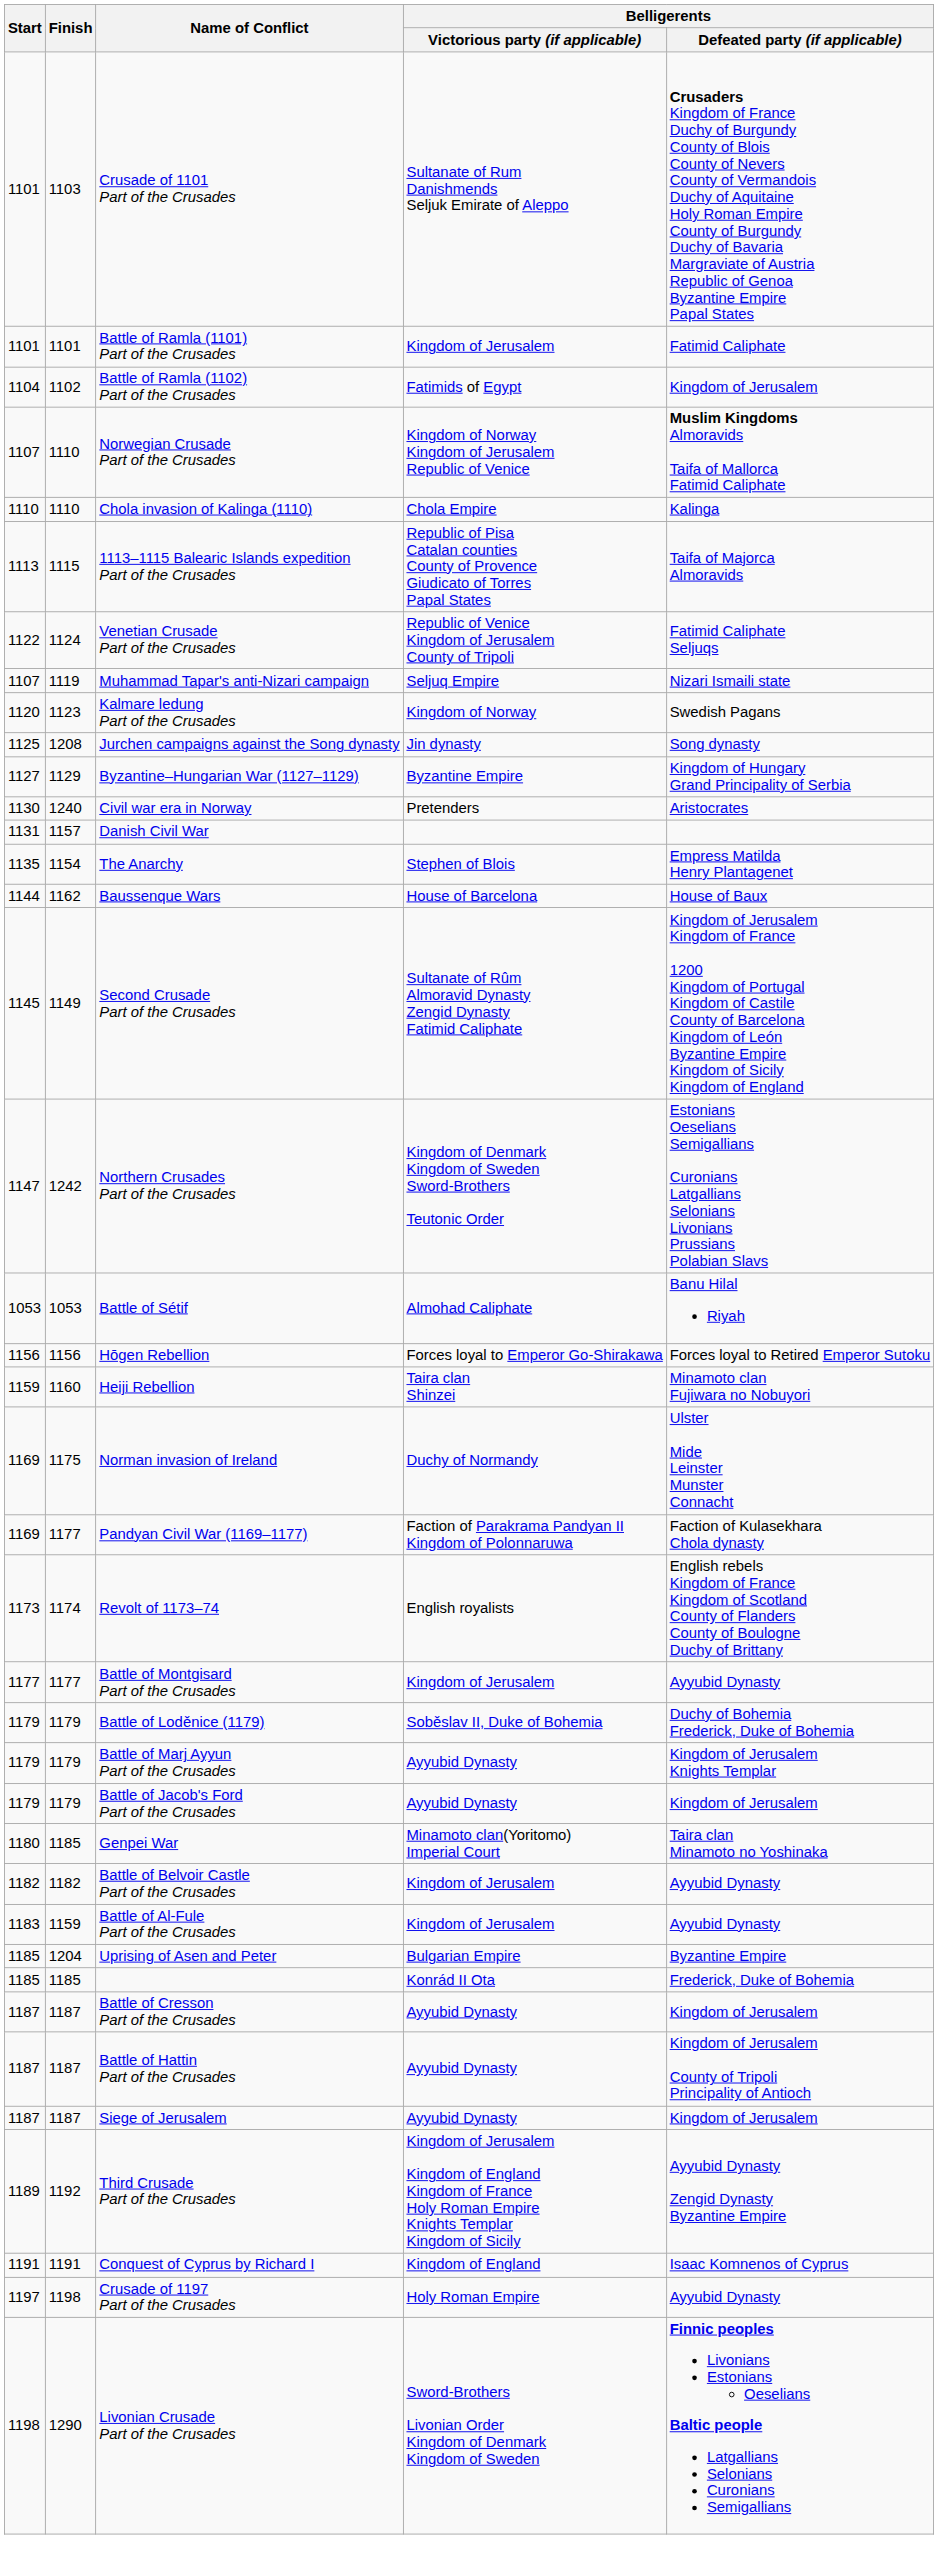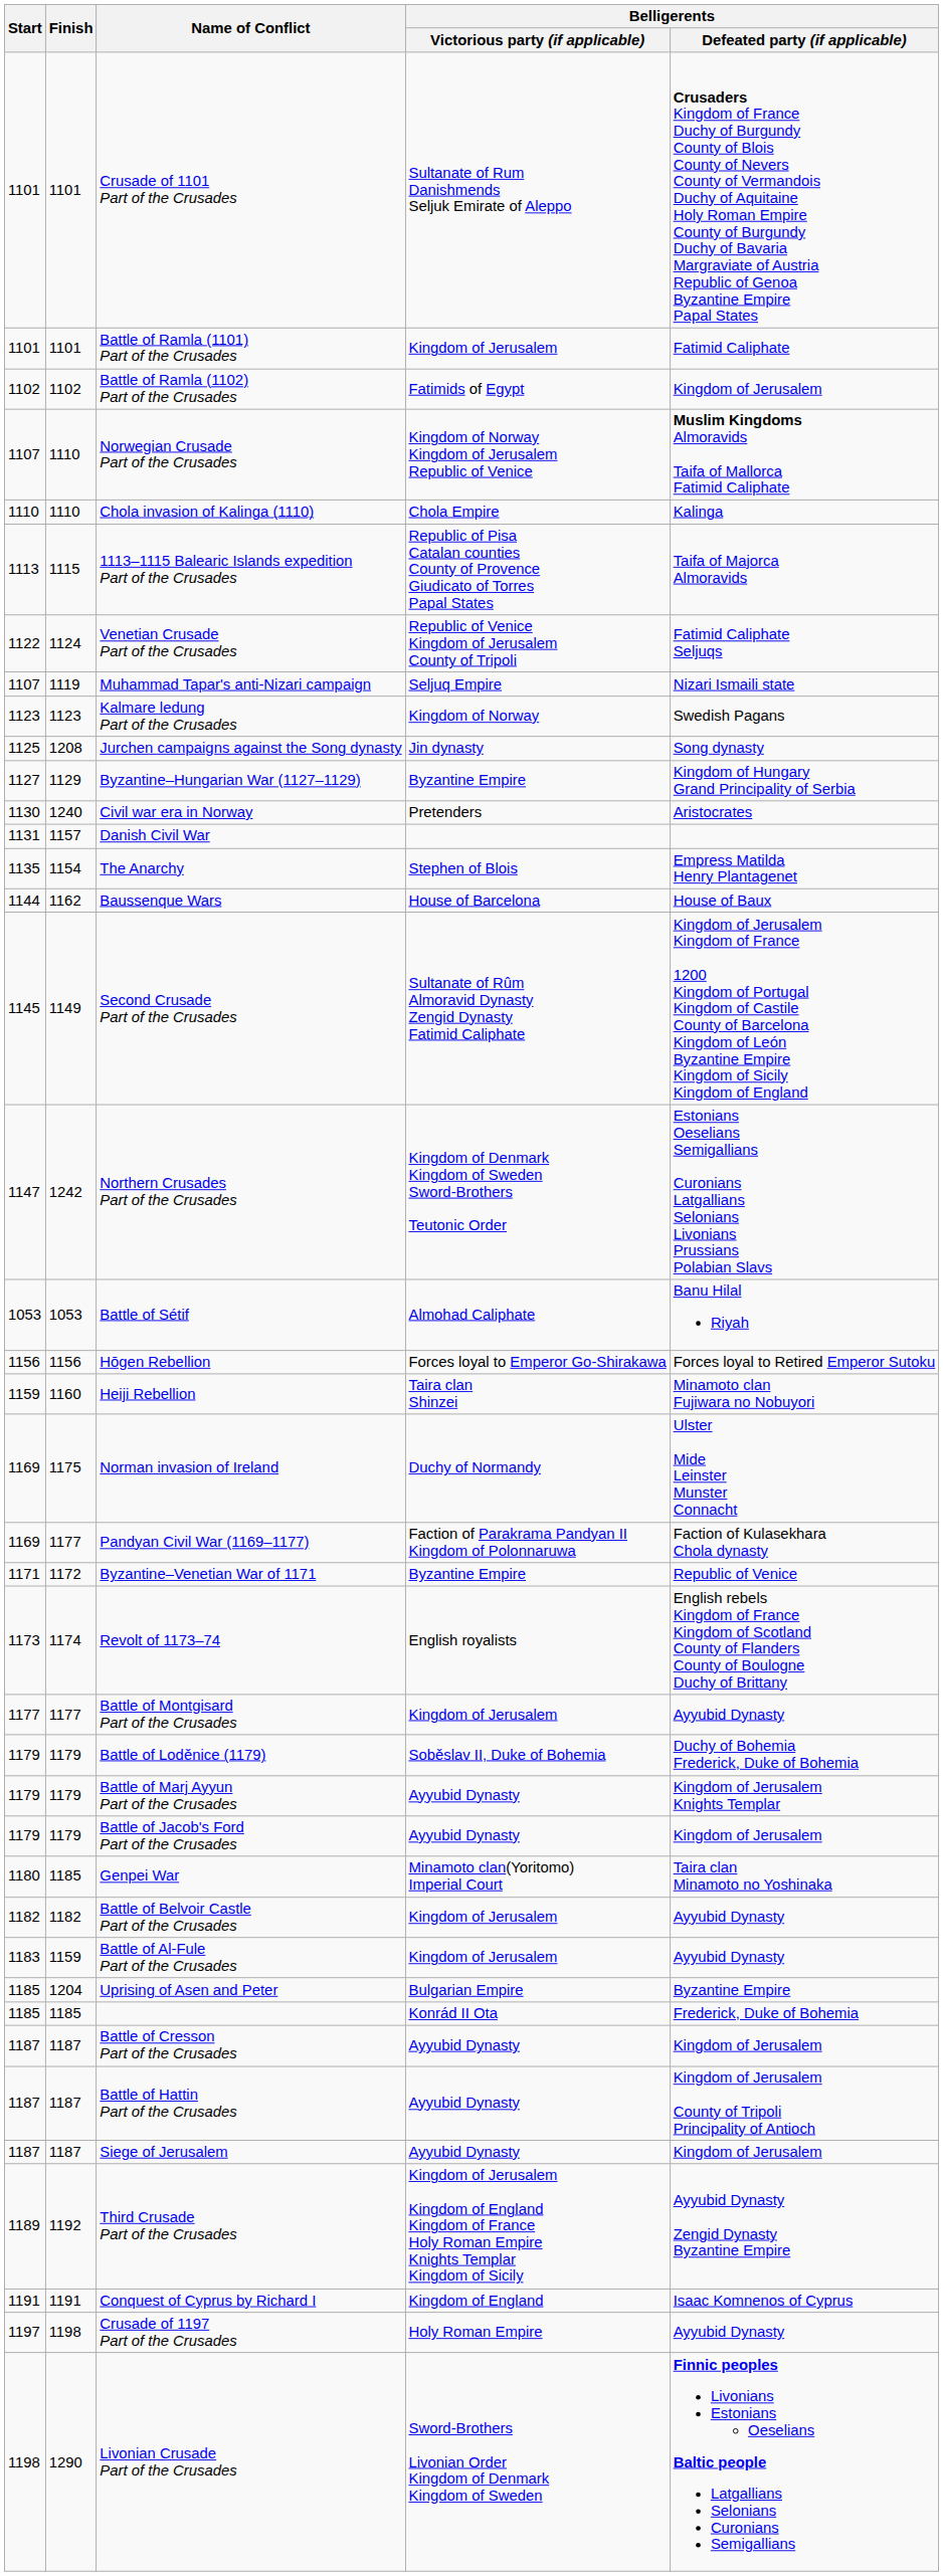Crusade of 1101 Part of the Crusades | Finish: 1103 -> 1101
Battle of Ramla (1102) Part of the Crusades | Start: 1104 -> 1102
Kalmare ledung Part of the Crusades | Start: 1120 -> 1123
+ row: 1171 | 1172 | Byzantine–Venetian War of 1171 | Byzantine Empire | Republic of Venice
